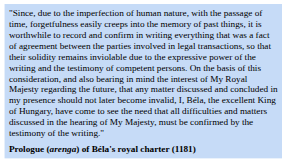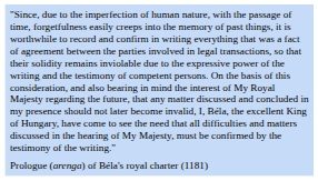row 2 | column 1: bold -> normal
